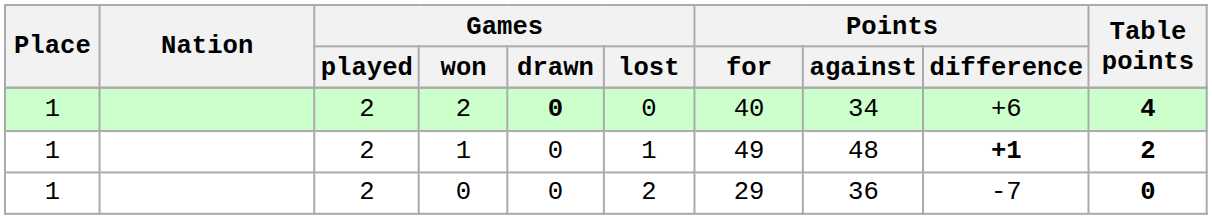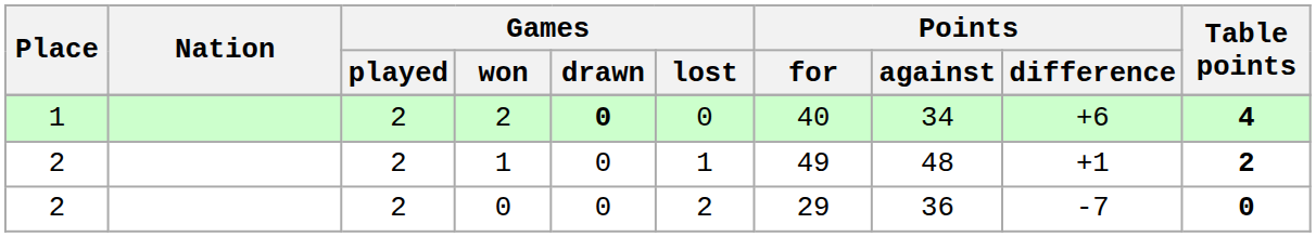row 4 | Place: 1 -> 2
row 4 | Points / difference: bold -> normal
row 5 | Place: 1 -> 2
